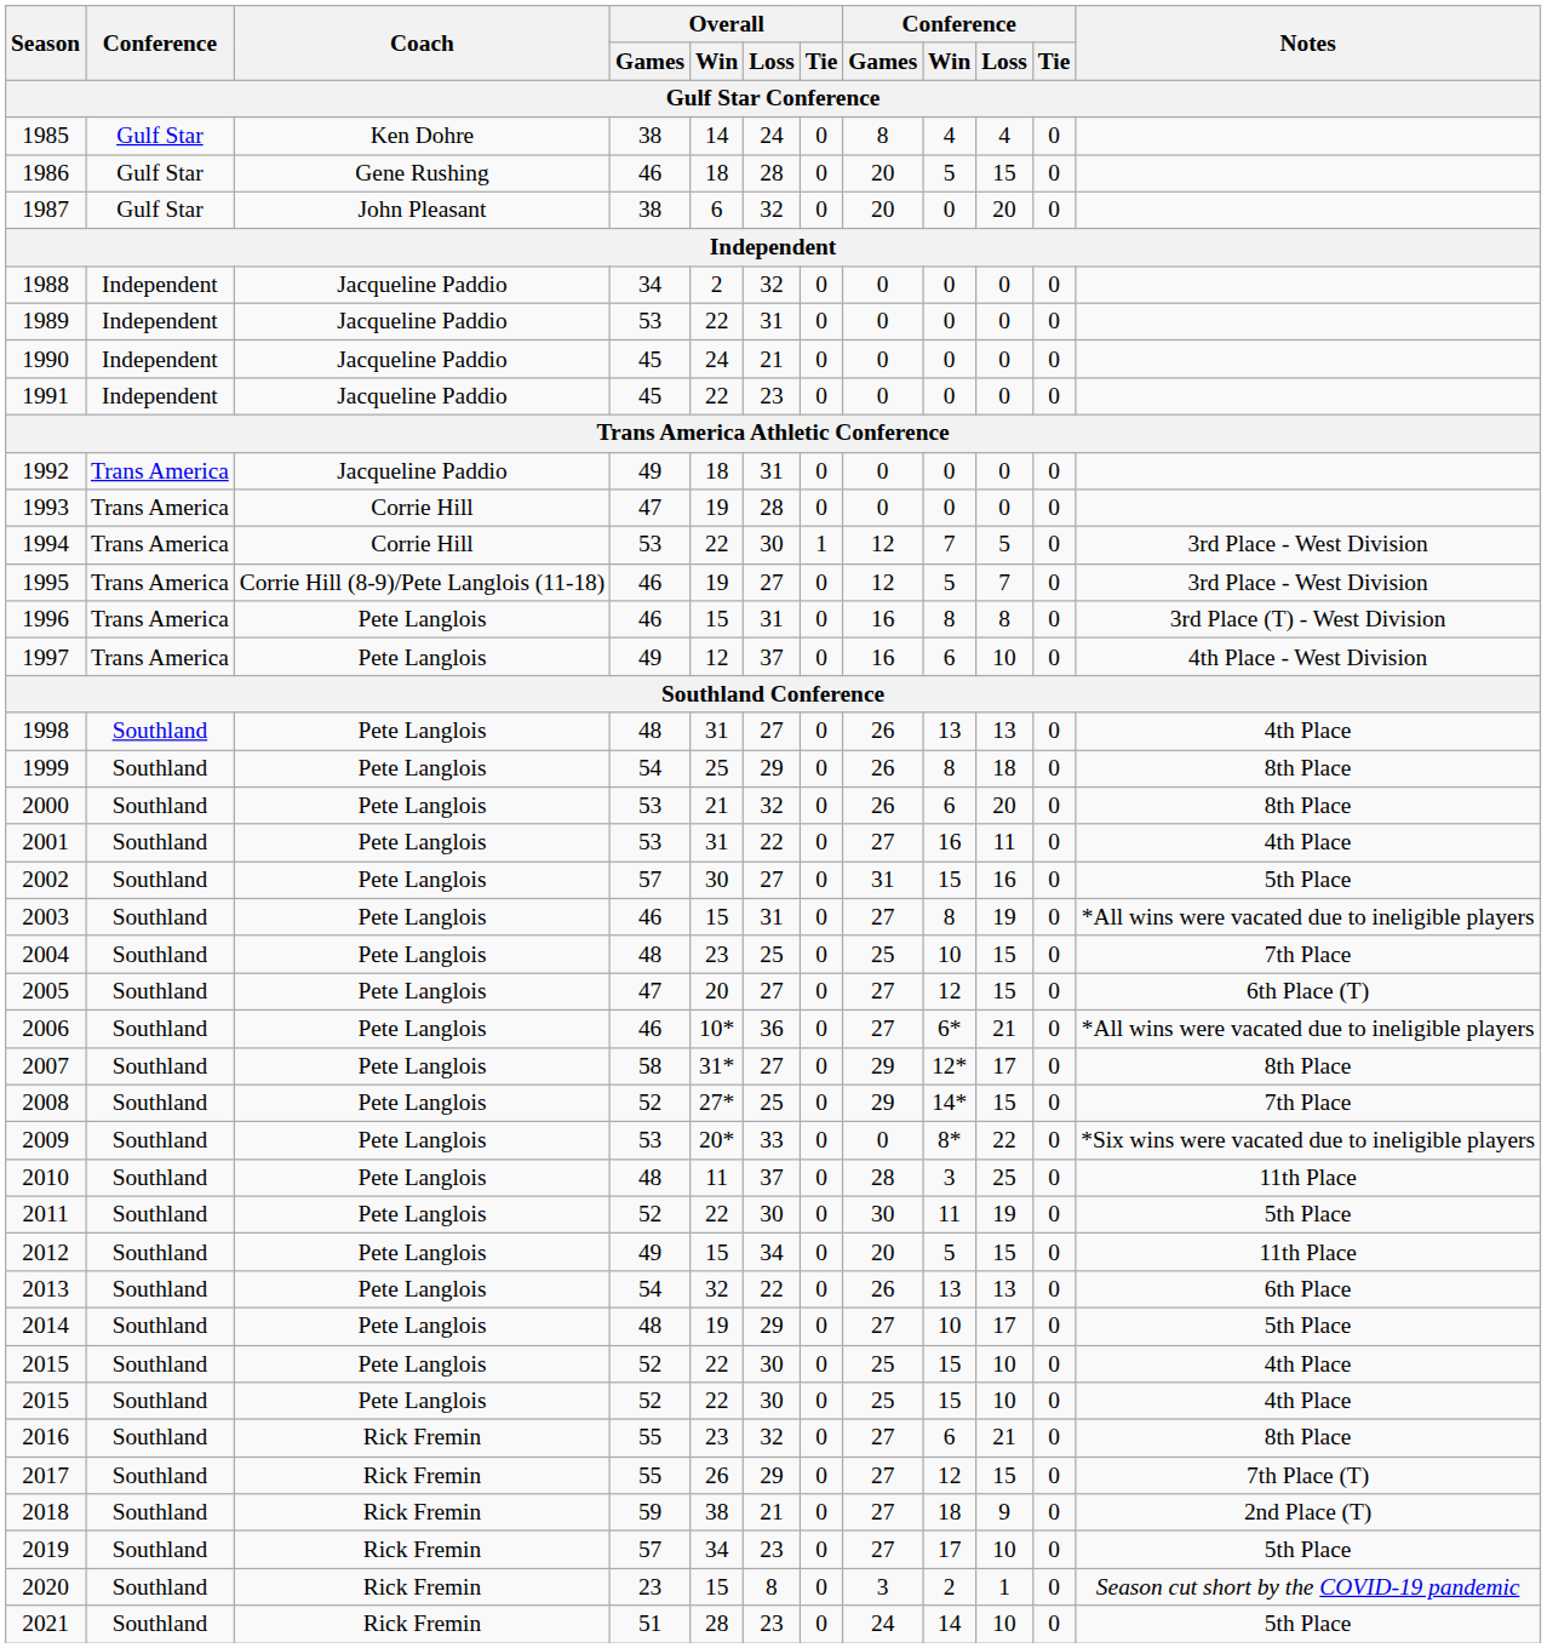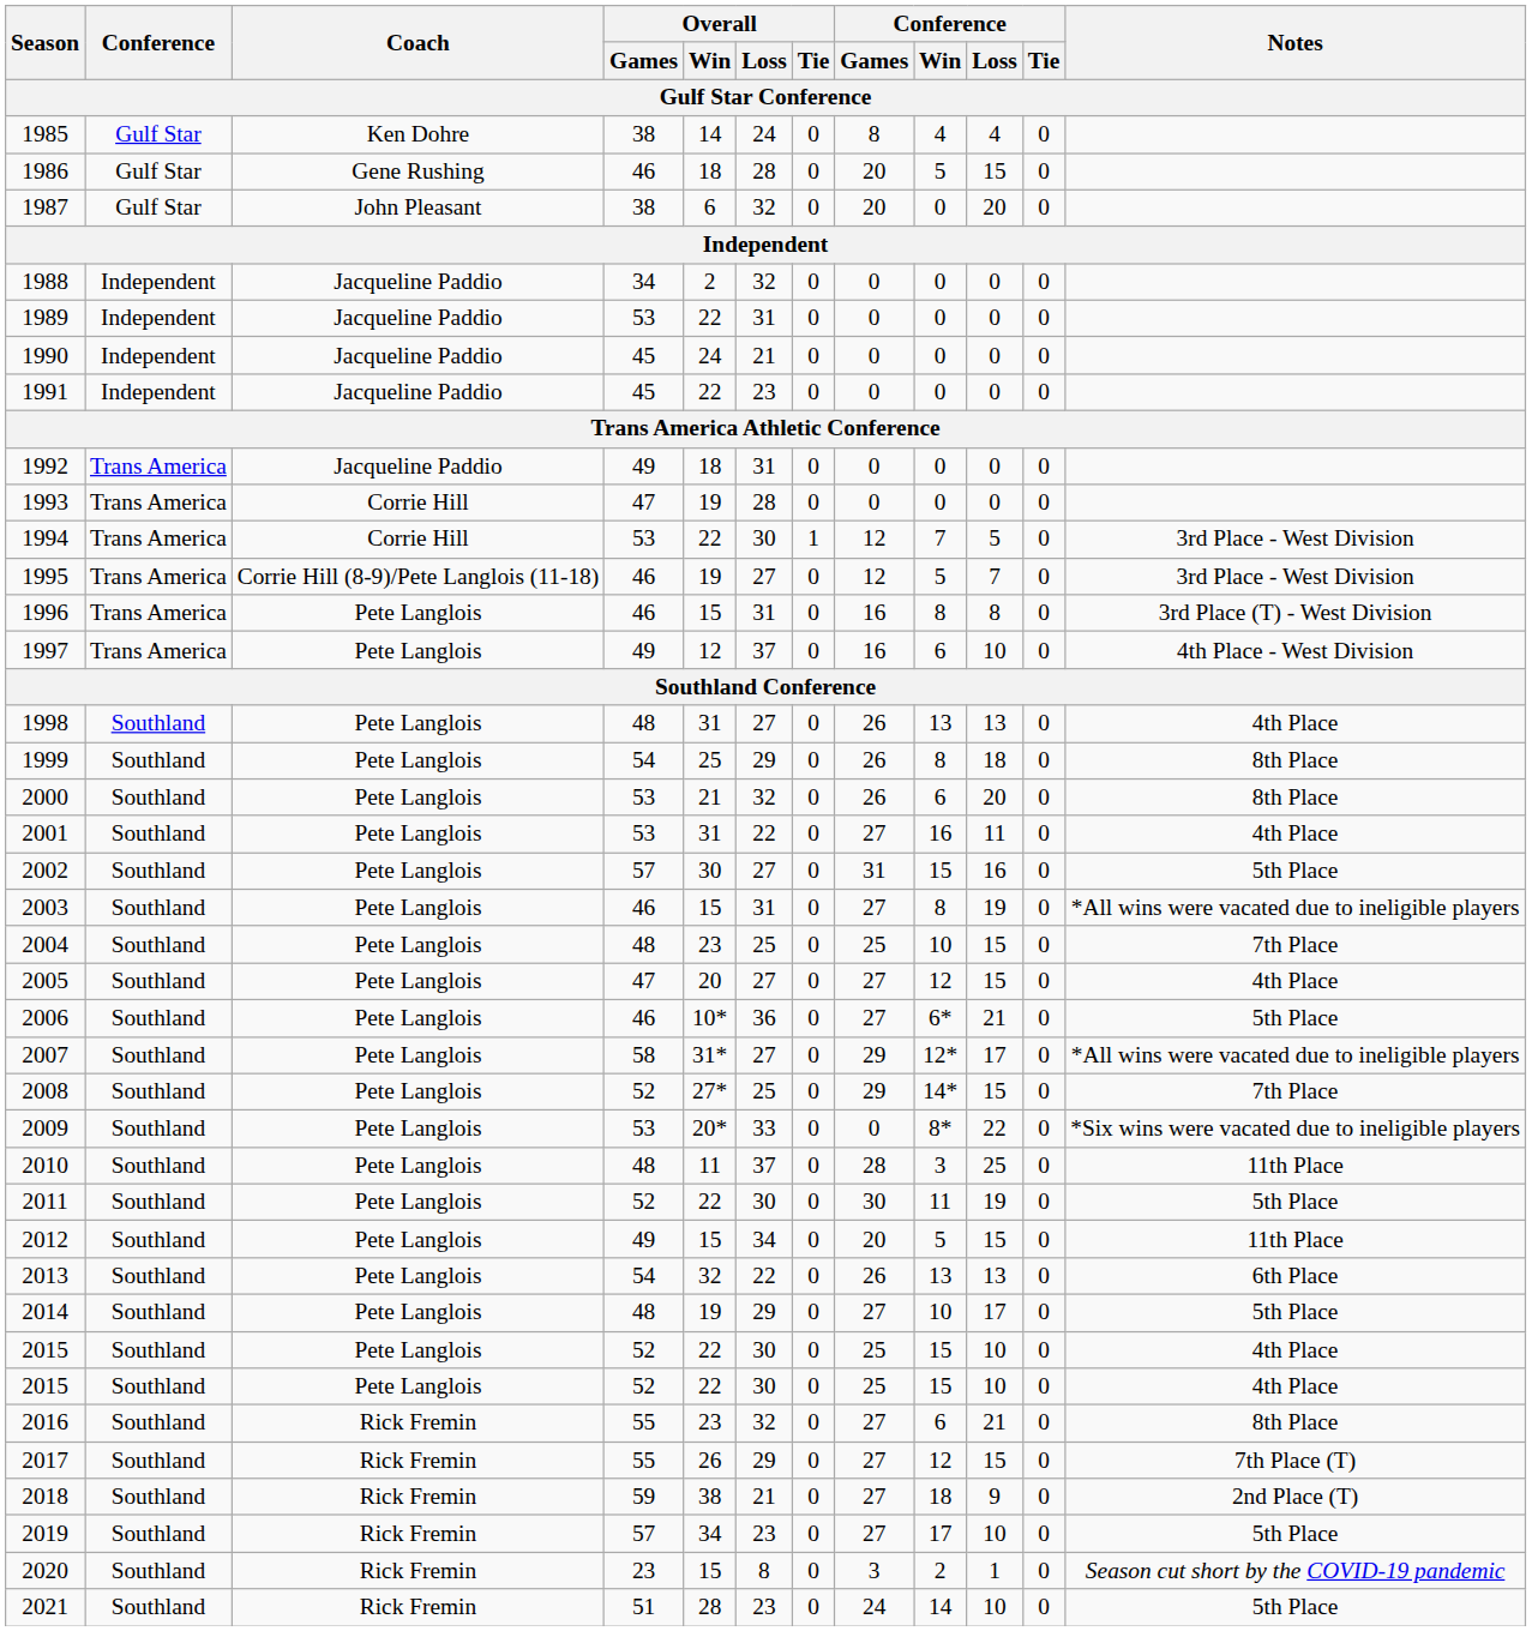2005 | Notes: 6th Place (T) -> 4th Place
2006 | Notes: *All wins were vacated due to ineligible players -> 5th Place
2007 | Notes: 8th Place -> *All wins were vacated due to ineligible players
